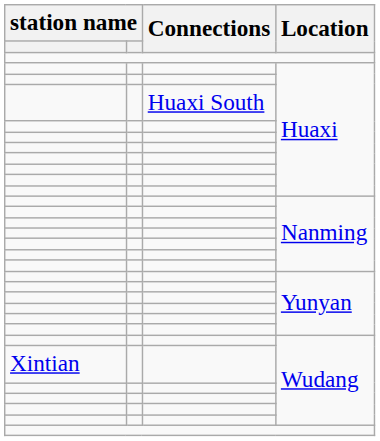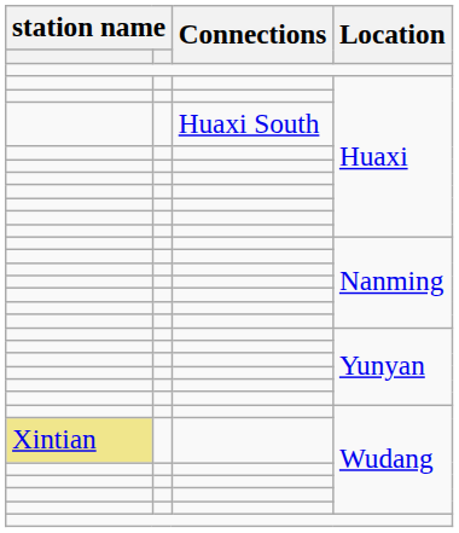Xintian / Wudang | column 1: no background -> khaki background
